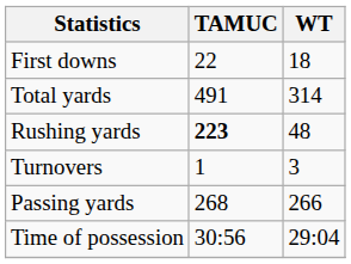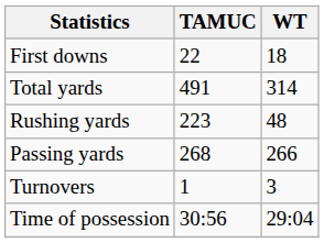Rushing yards | TAMUC: bold -> normal
rows swapped: Passing yards <-> Turnovers
